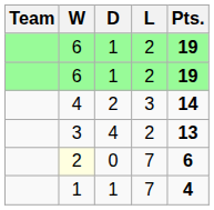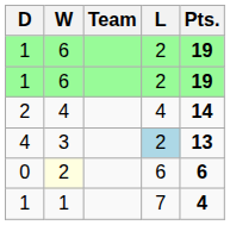columns swapped: Team <-> D
row 4 | L: 3 -> 4
row 5 | L: no background -> lightblue background
row 6 | L: 7 -> 6
